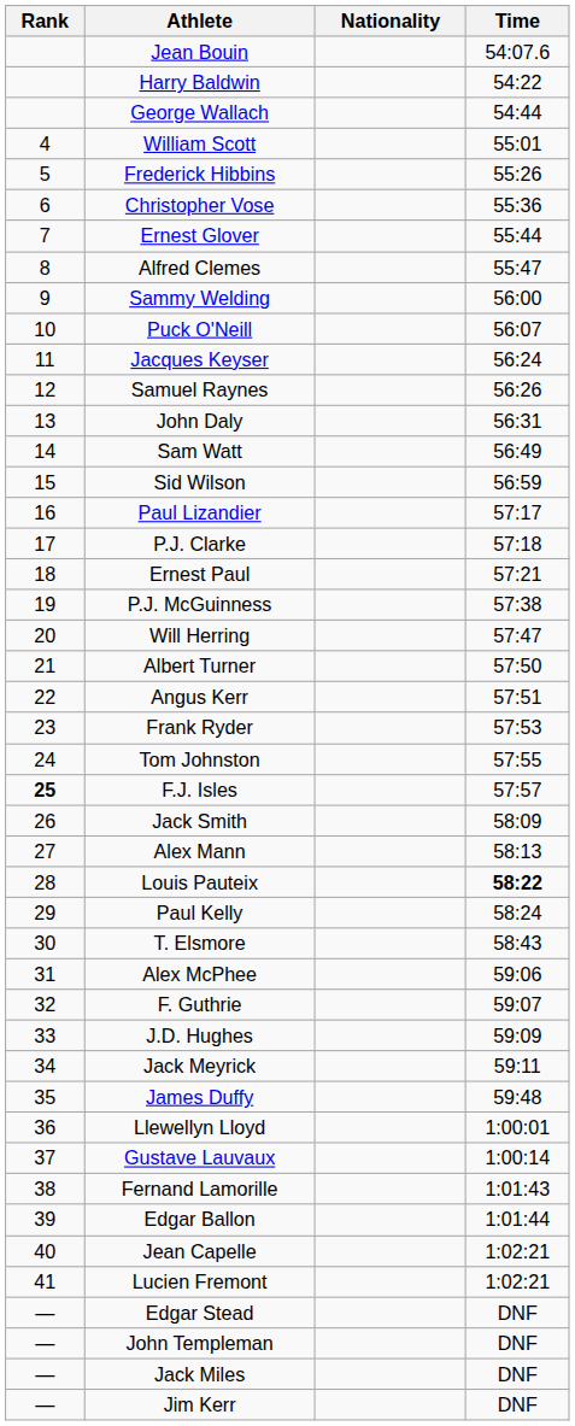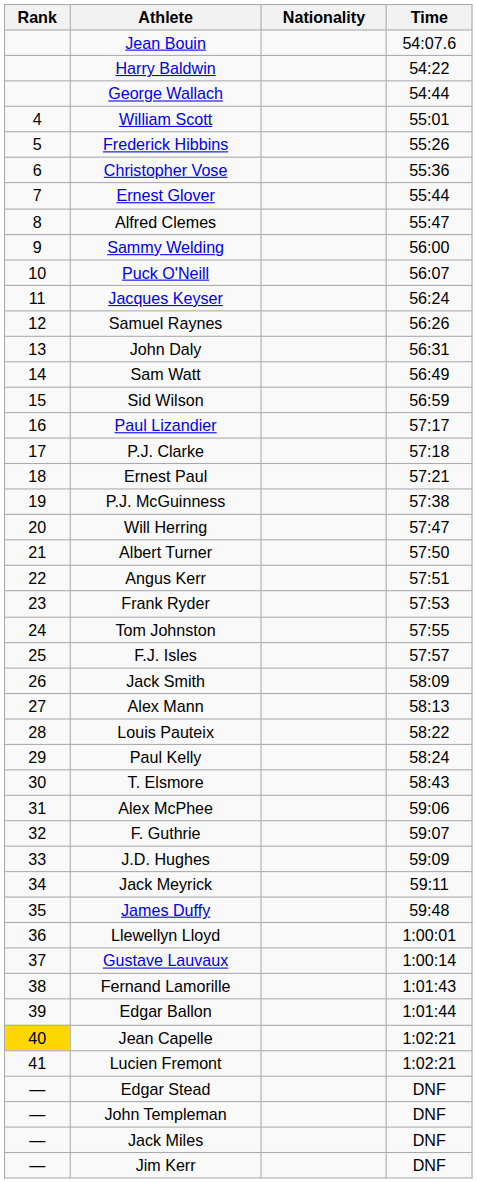F.J. Isles | Rank: bold -> normal
Louis Pauteix | Time: bold -> normal
Jean Capelle | Rank: no background -> gold background
